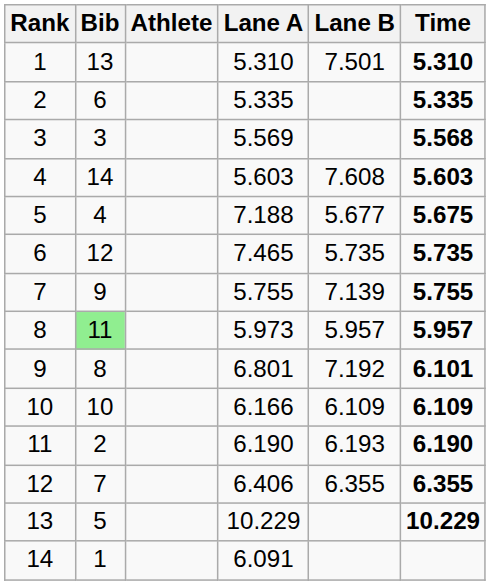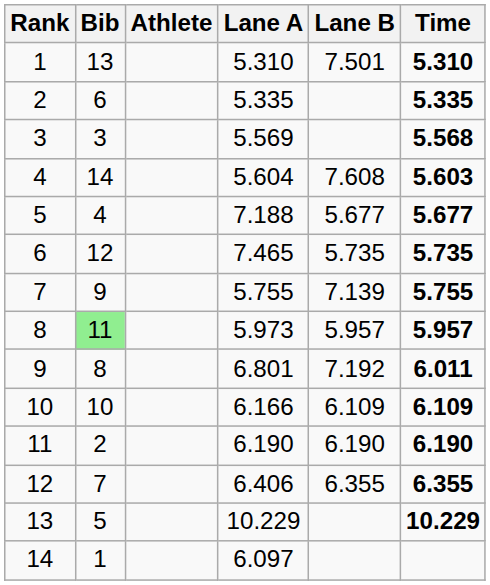row 5 | Lane A: 5.603 -> 5.604
row 6 | Time: 5.675 -> 5.677
row 10 | Time: 6.101 -> 6.011
row 12 | Lane B: 6.193 -> 6.190
row 15 | Lane A: 6.091 -> 6.097
